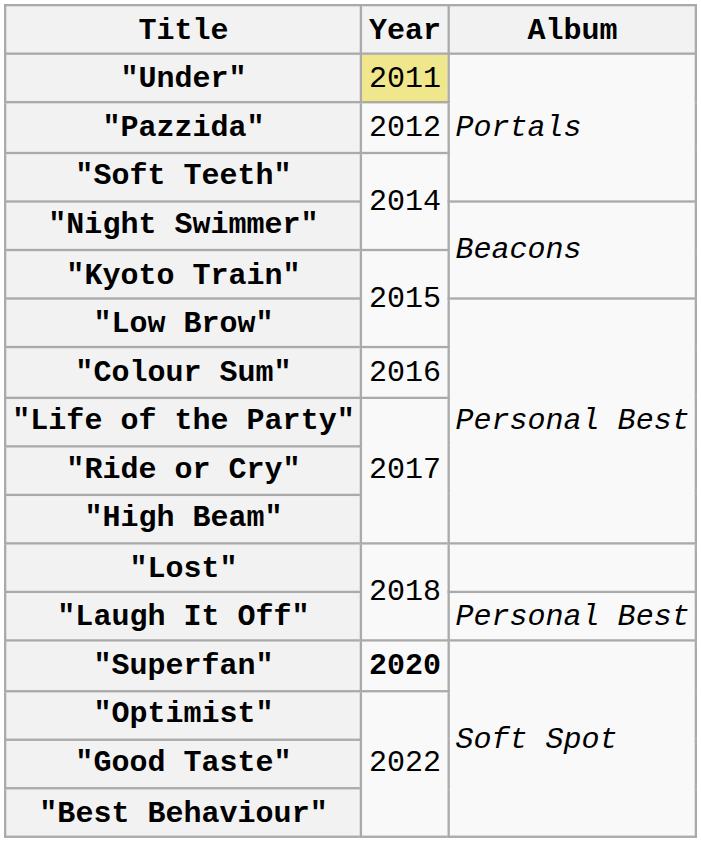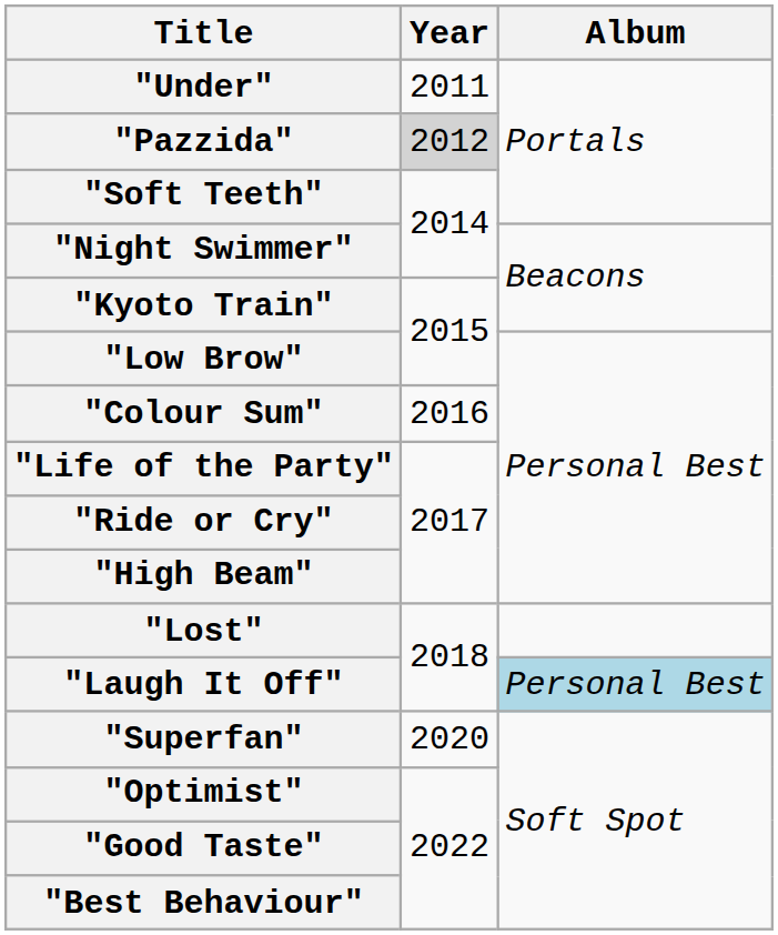"Under" | Year: khaki background -> no background
"Pazzida" | Year: no background -> lightgrey background
"Laugh It Off" | Album: no background -> lightblue background
"Superfan" | Year: bold -> normal
